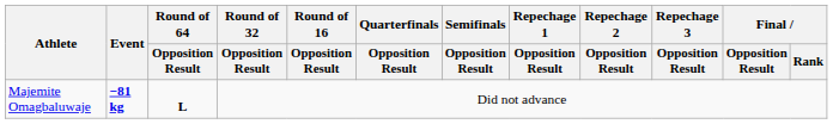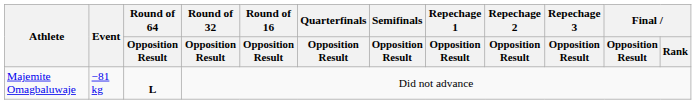Majemite Omagbaluwaje | Event: bold -> normal
